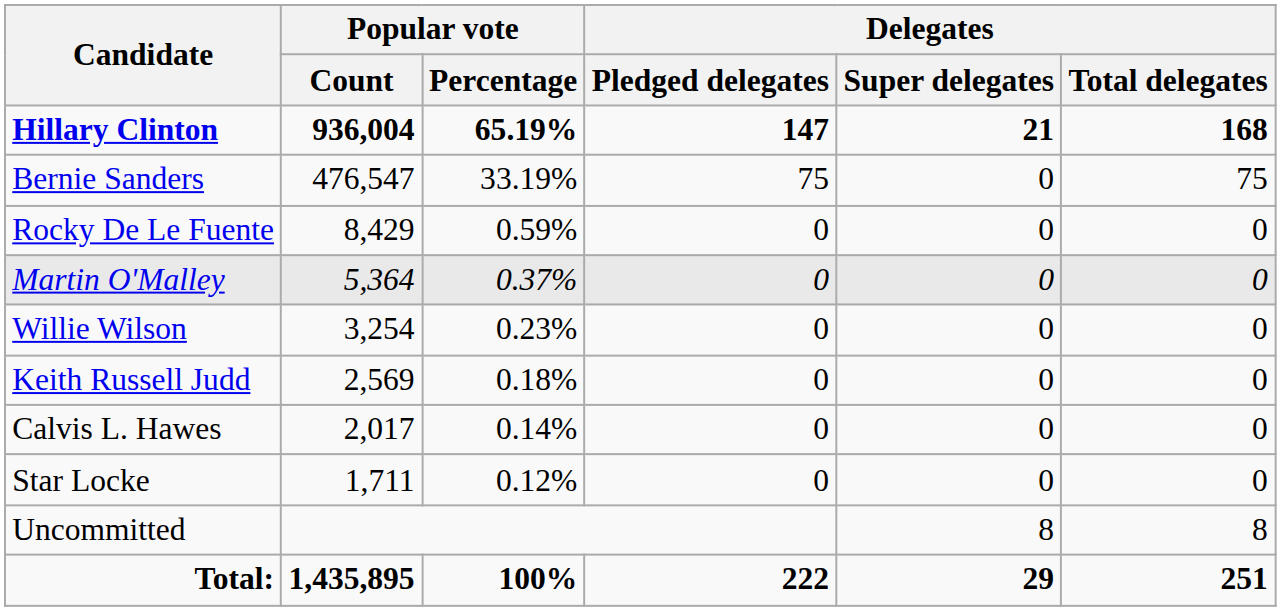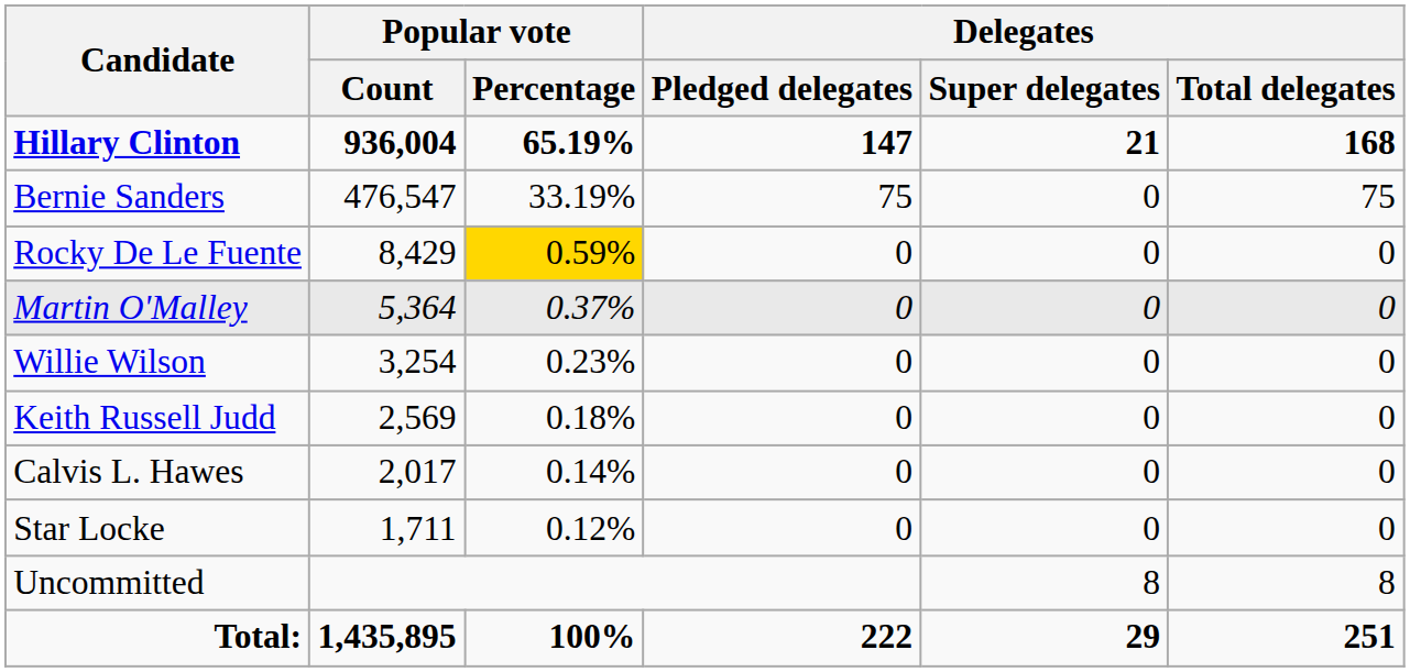Rocky De Le Fuente | Popular vote / Percentage: no background -> gold background
